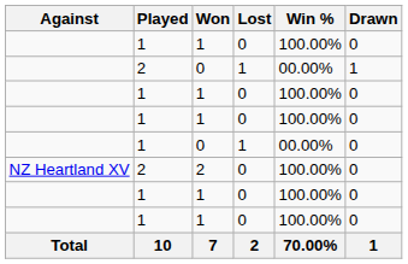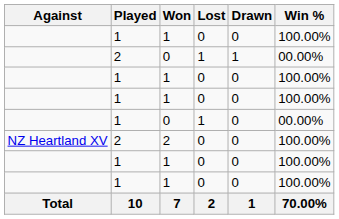columns swapped: Drawn <-> Win %
